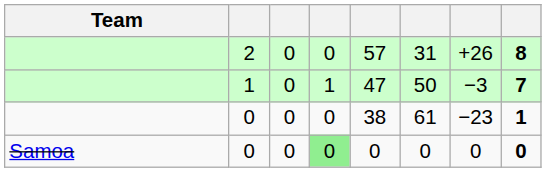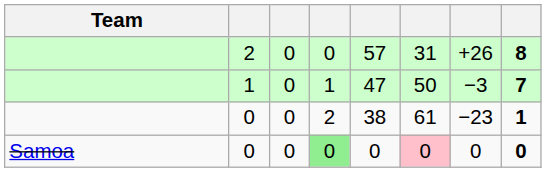row 4 | column 4: 0 -> 2
row 5 | column 6: no background -> pink background
